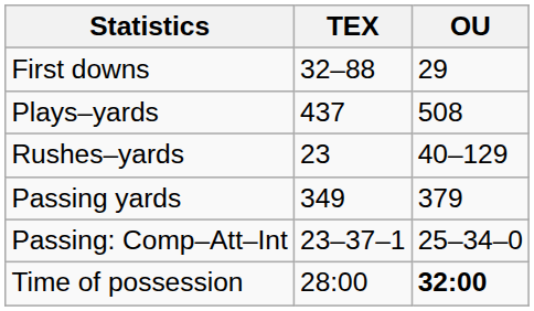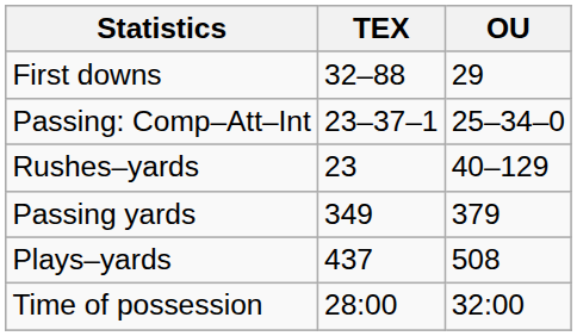rows swapped: Plays–yards <-> Passing: Comp–Att–Int
Time of possession | OU: bold -> normal
